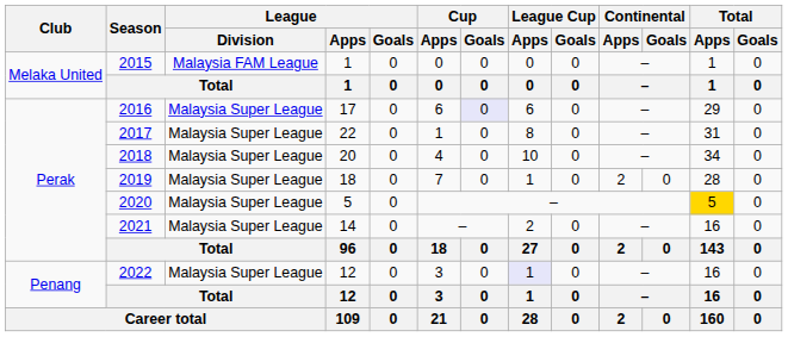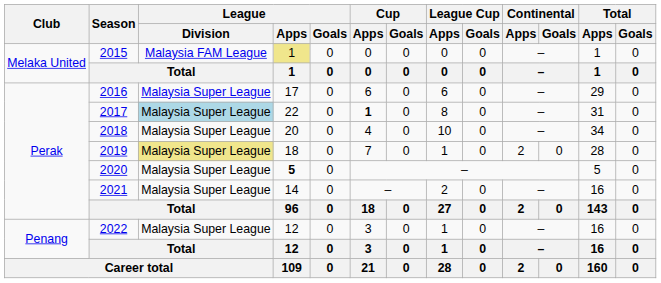2015 | League / Apps: no background -> khaki background
2016 | Cup / Goals: lavender background -> no background
2017 | League / Division: no background -> lightblue background
2017 | Cup / Apps: normal -> bold
2019 | League / Division: no background -> khaki background
2020 | League / Apps: normal -> bold
2020 | Total / Apps: gold background -> no background
2022 | League Cup / Apps: lavender background -> no background
